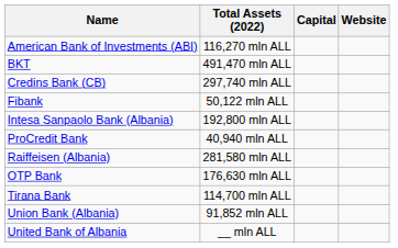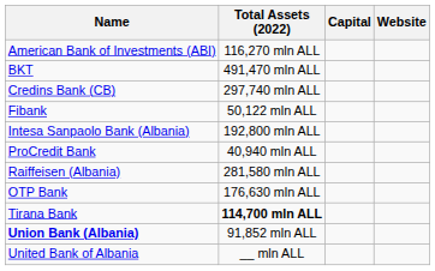row 10 | Total Assets (2022): normal -> bold
row 11 | Name: normal -> bold
